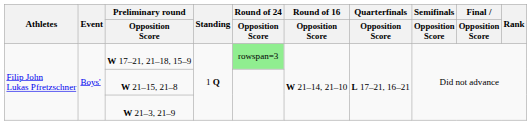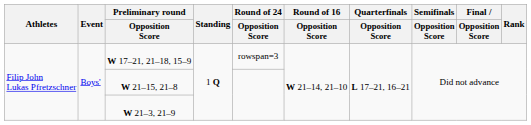W 17–21, 21–18, 15–9 | Round of 24 / Opposition Score: lightgreen background -> no background
